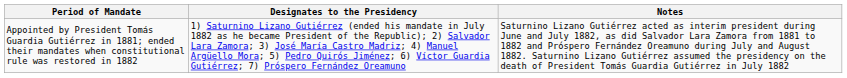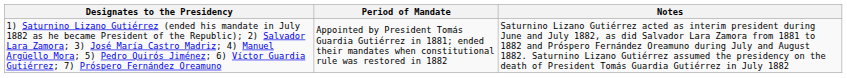columns swapped: Designates to the Presidency <-> Period of Mandate
